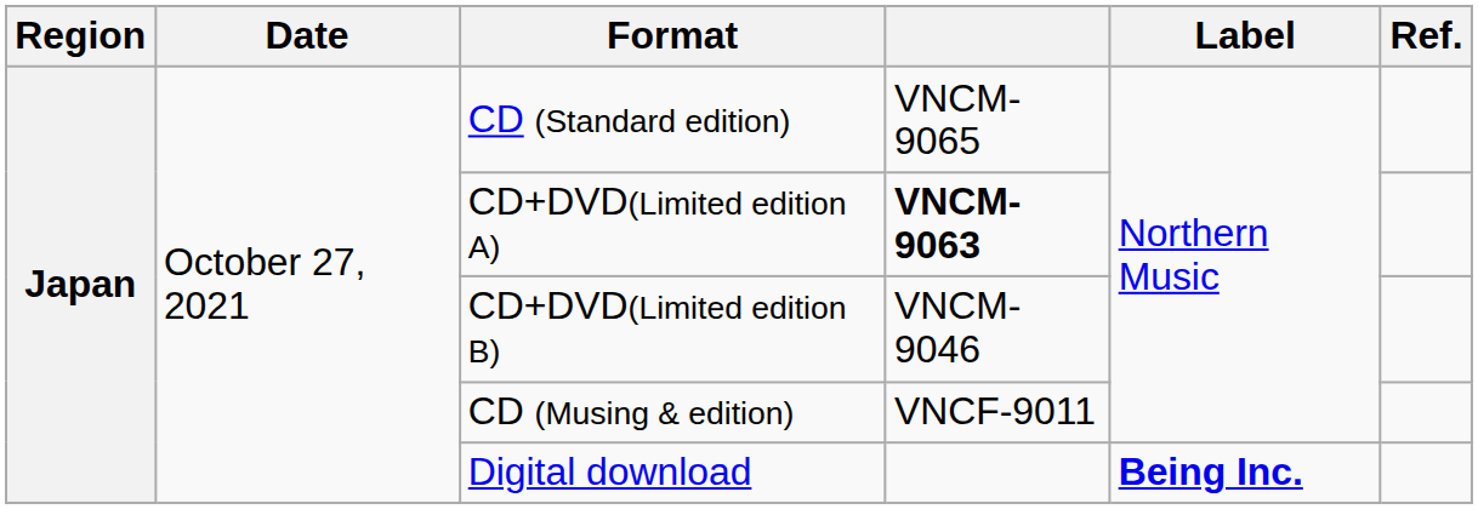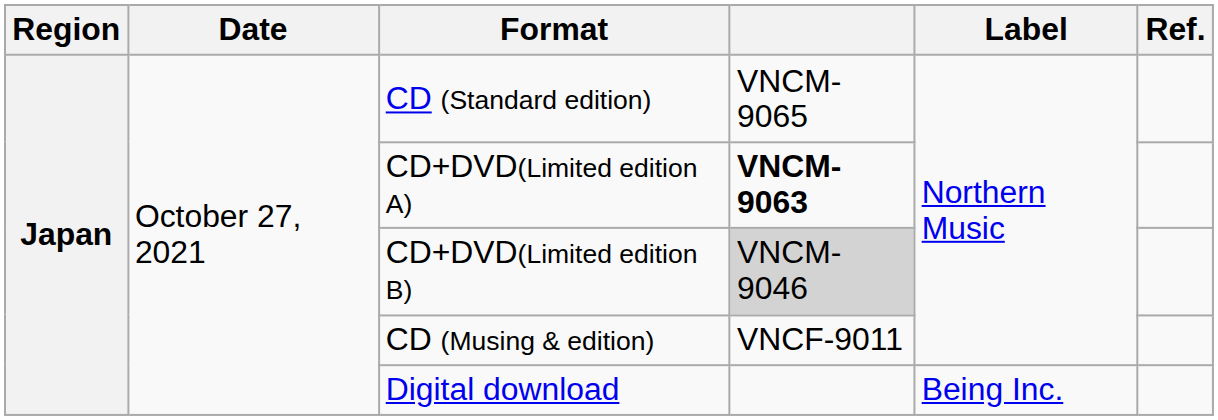CD+DVD(Limited edition B) | column 4: no background -> lightgrey background
Digital download | Label: bold -> normal
